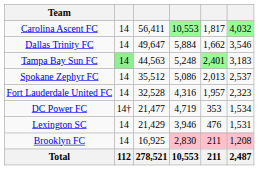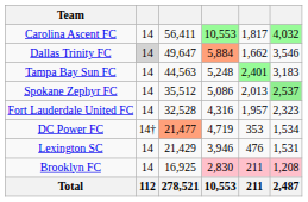Dallas Trinity FC | column 2: no background -> lightgrey background
Dallas Trinity FC | column 4: no background -> lightsalmon background
Tampa Bay Sun FC | column 2: lightgreen background -> no background
Spokane Zephyr FC | column 6: no background -> lightgreen background
DC Power FC | column 3: no background -> lightsalmon background
